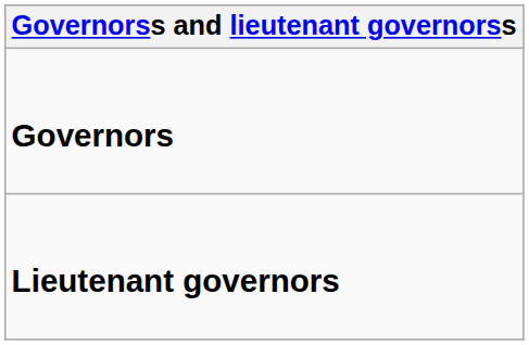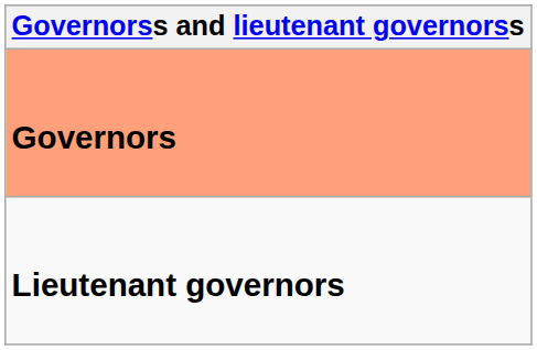row 2 | column 1: no background -> lightsalmon background
